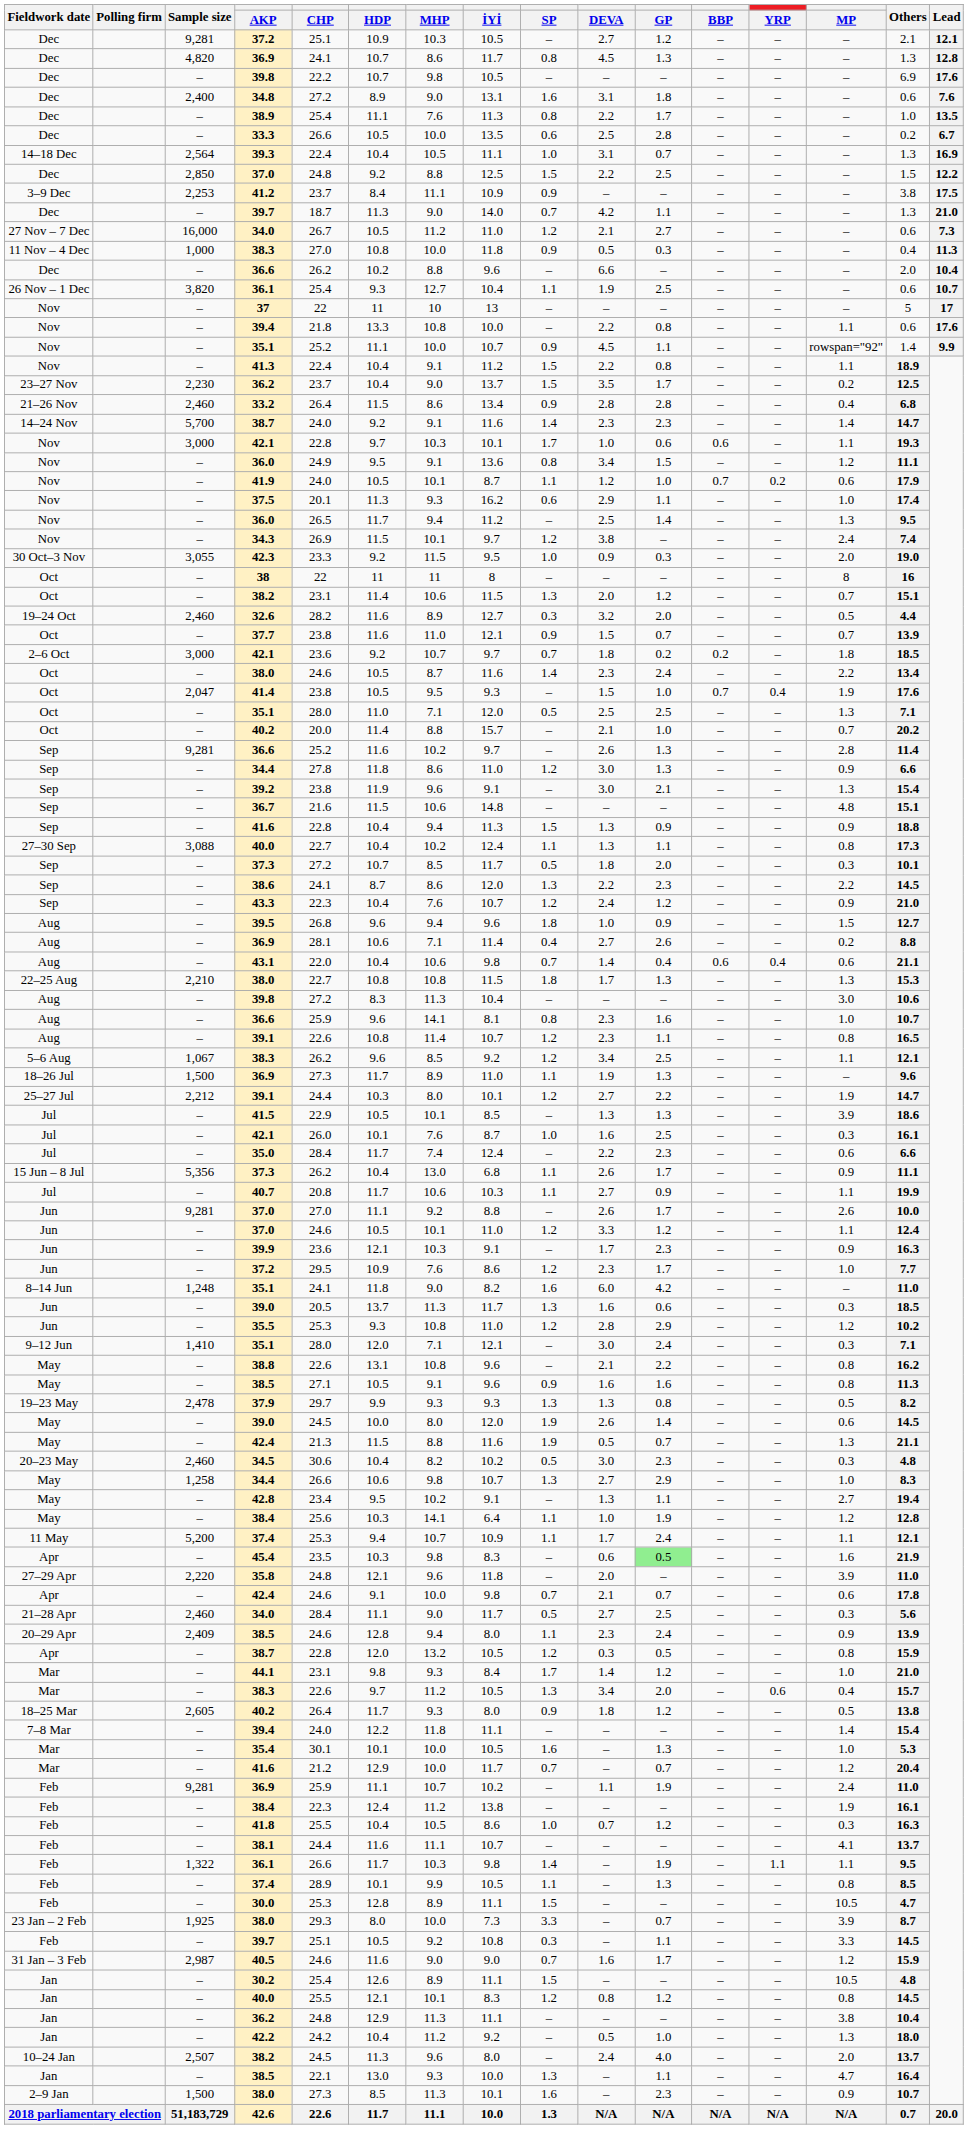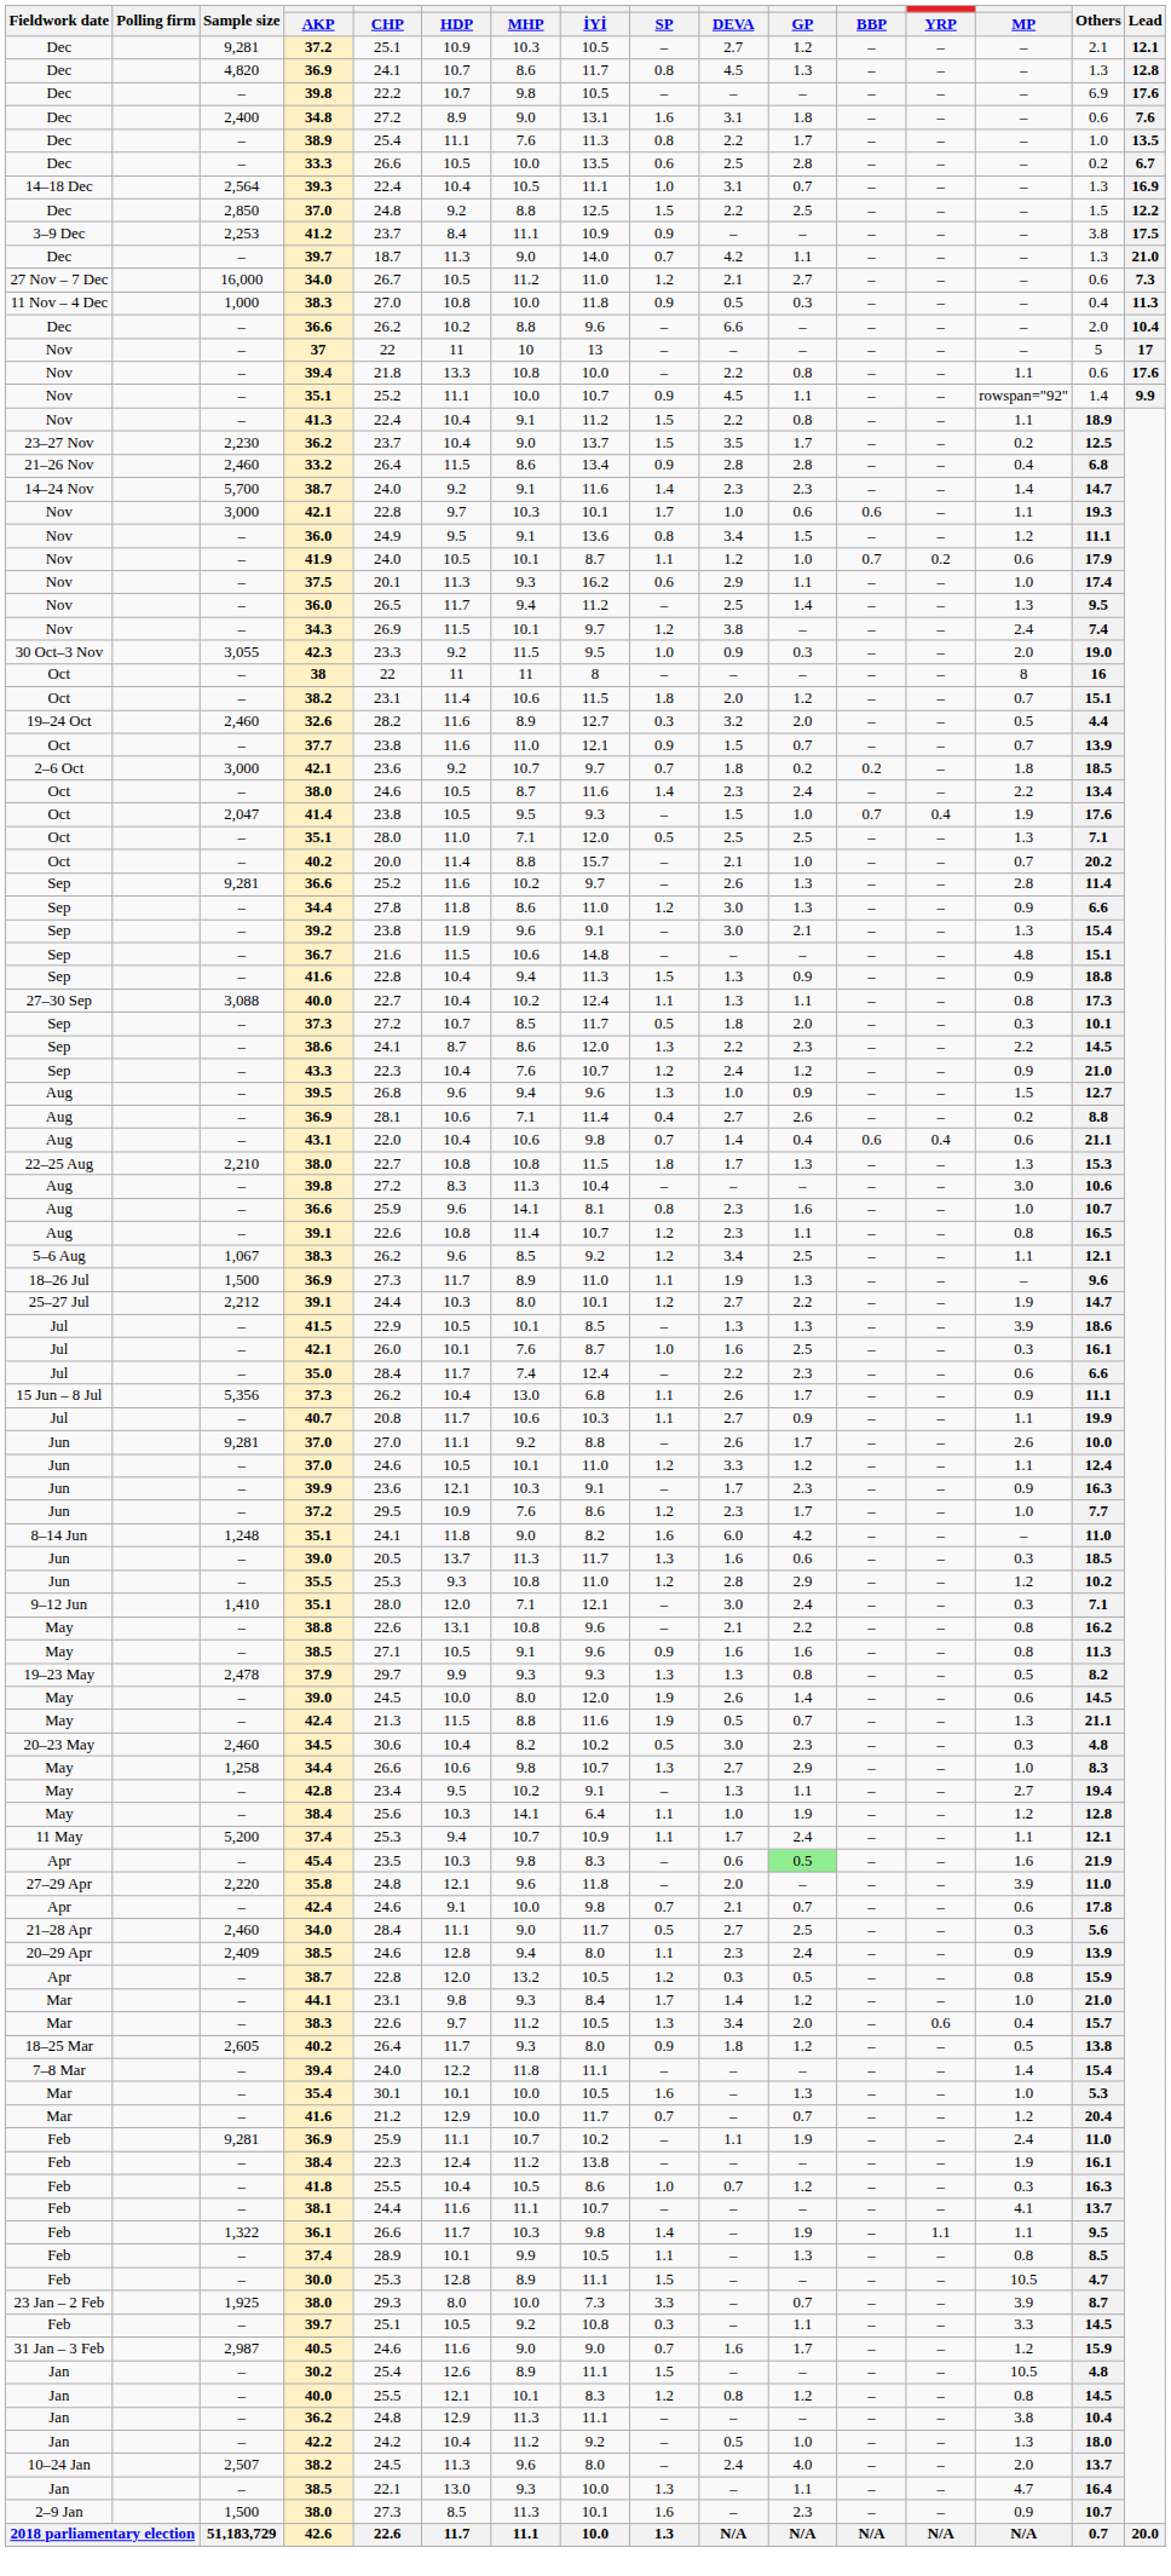- row: 26 Nov – 1 Dec | 3,820 | 36.1 | 25.4 | 9.3 | 12.7 | 10.4 | 1.1 | 1.9 | 2.5 | – | – | – | 0.6 | 10.7
Oct / 38.2 | SP: 1.3 -> 1.8
39.5 | SP: 1.8 -> 1.3
